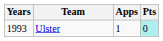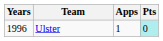Ulster | Years: 1993 -> 1996
